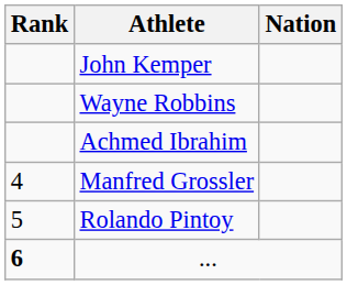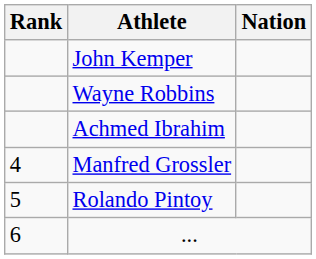... | Rank: bold -> normal
